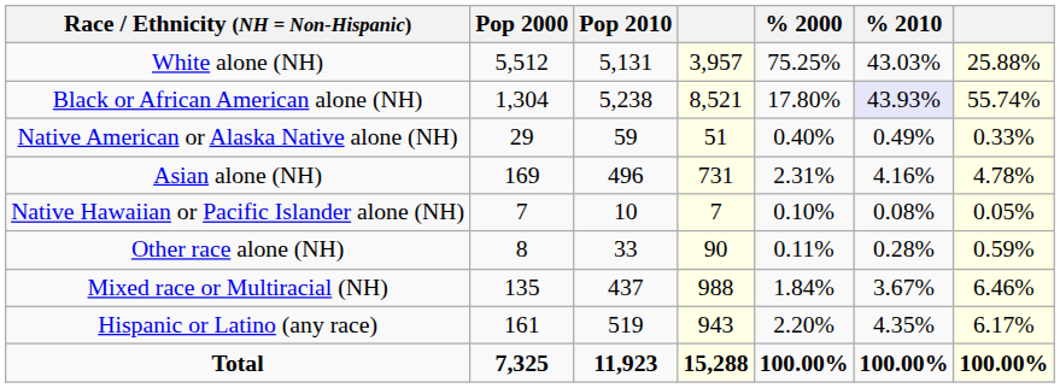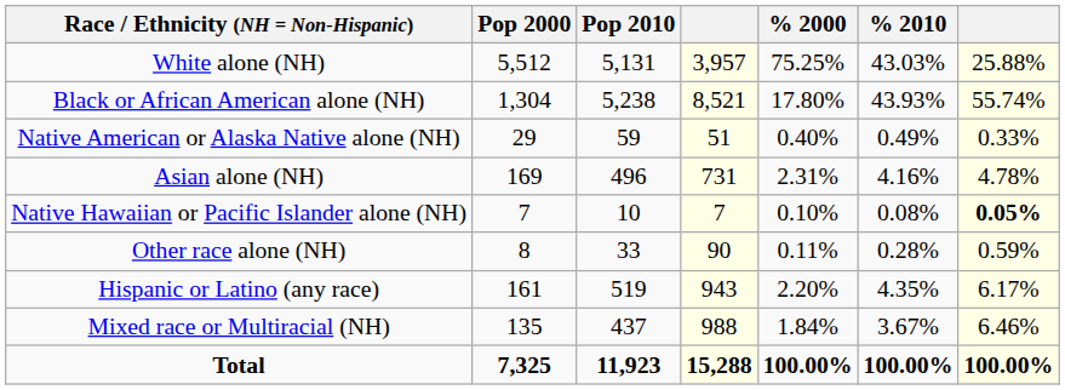Black or African American alone (NH) | % 2010: lavender background -> no background
Native Hawaiian or Pacific Islander alone (NH) | column 7: normal -> bold
rows swapped: Mixed race or Multiracial (NH) <-> Hispanic or Latino (any race)
